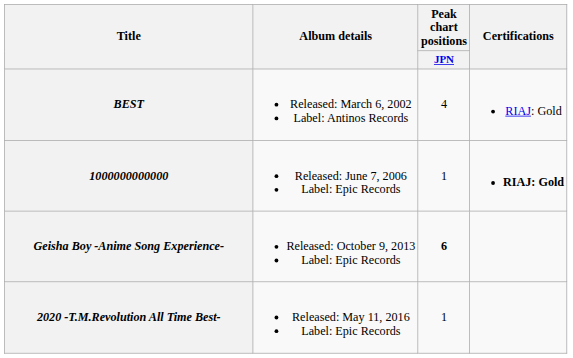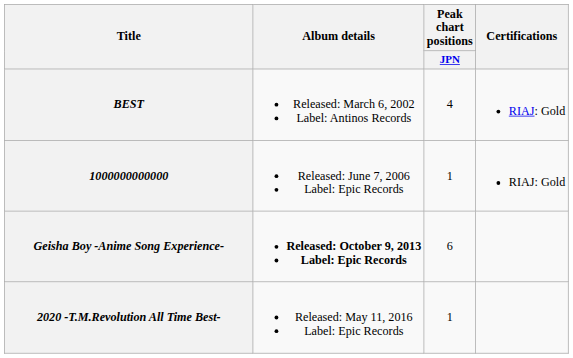1000000000000 | Certifications: bold -> normal
Geisha Boy -Anime Song Experience- | Album details: normal -> bold
Geisha Boy -Anime Song Experience- | Peak chart positions / JPN: bold -> normal
